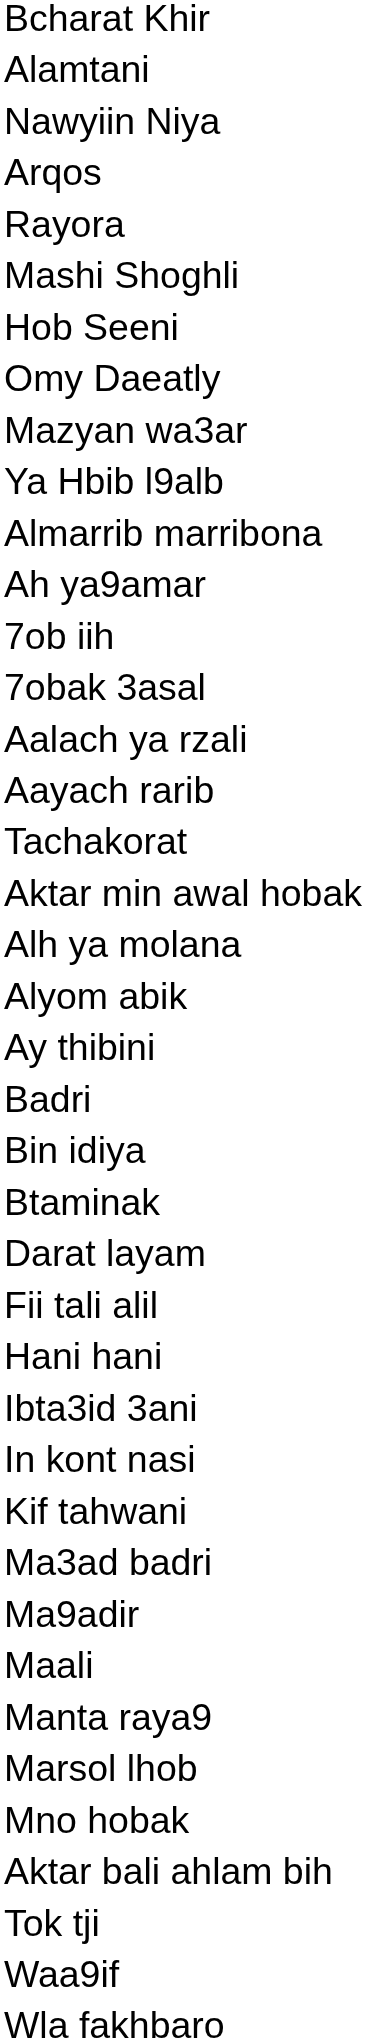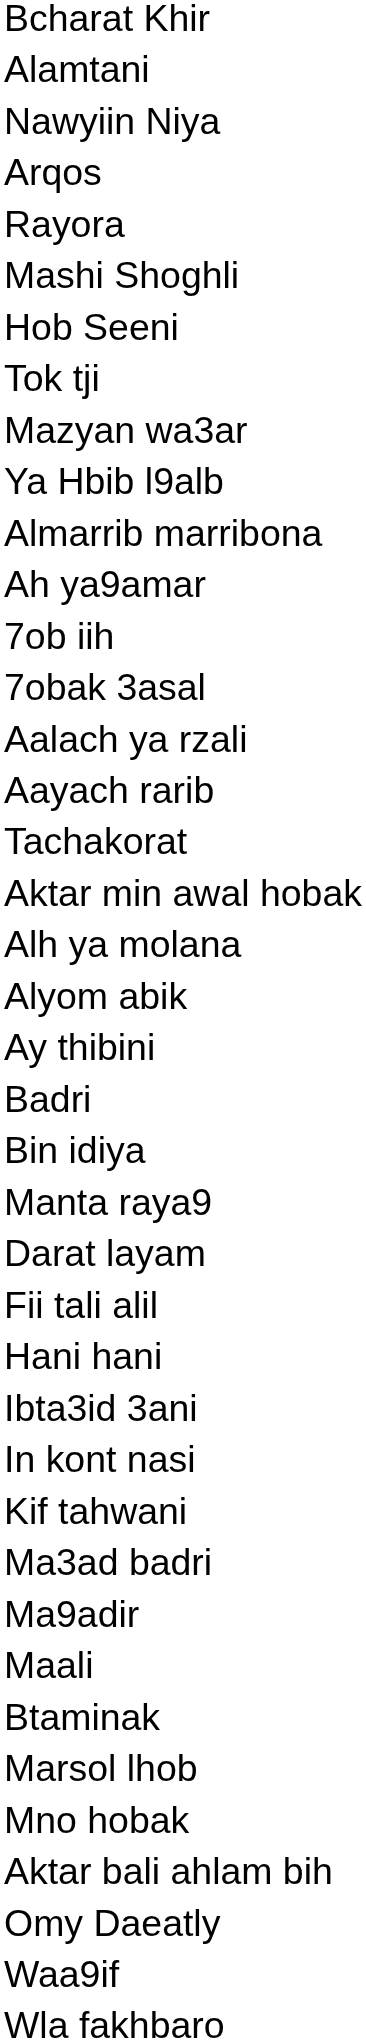row 8 | column 1: Omy Daeatly -> Tok tji
row 24 | column 1: Btaminak -> Manta raya9
row 34 | column 1: Manta raya9 -> Btaminak
row 38 | column 1: Tok tji -> Omy Daeatly
